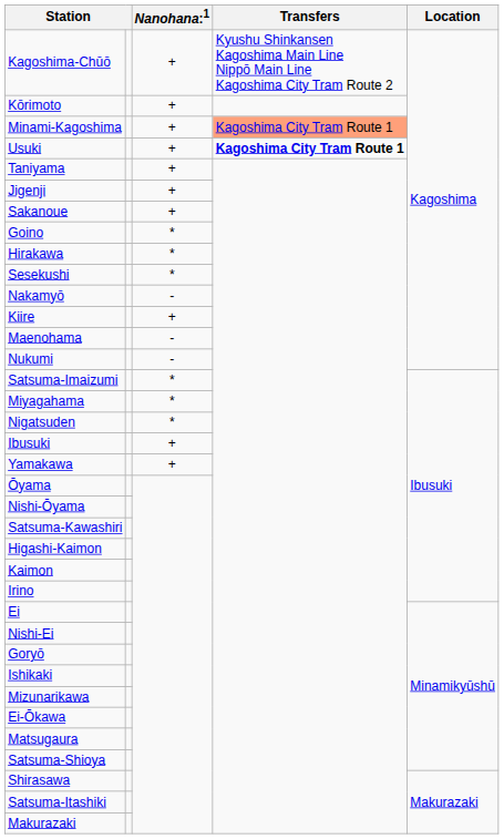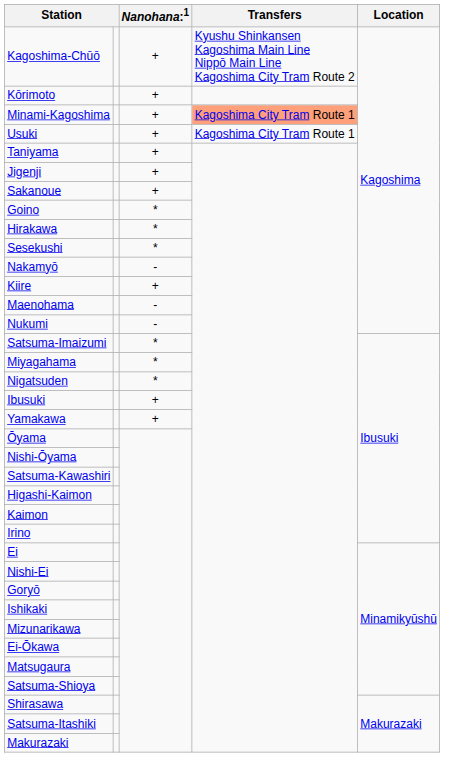Usuki | Transfers: bold -> normal
